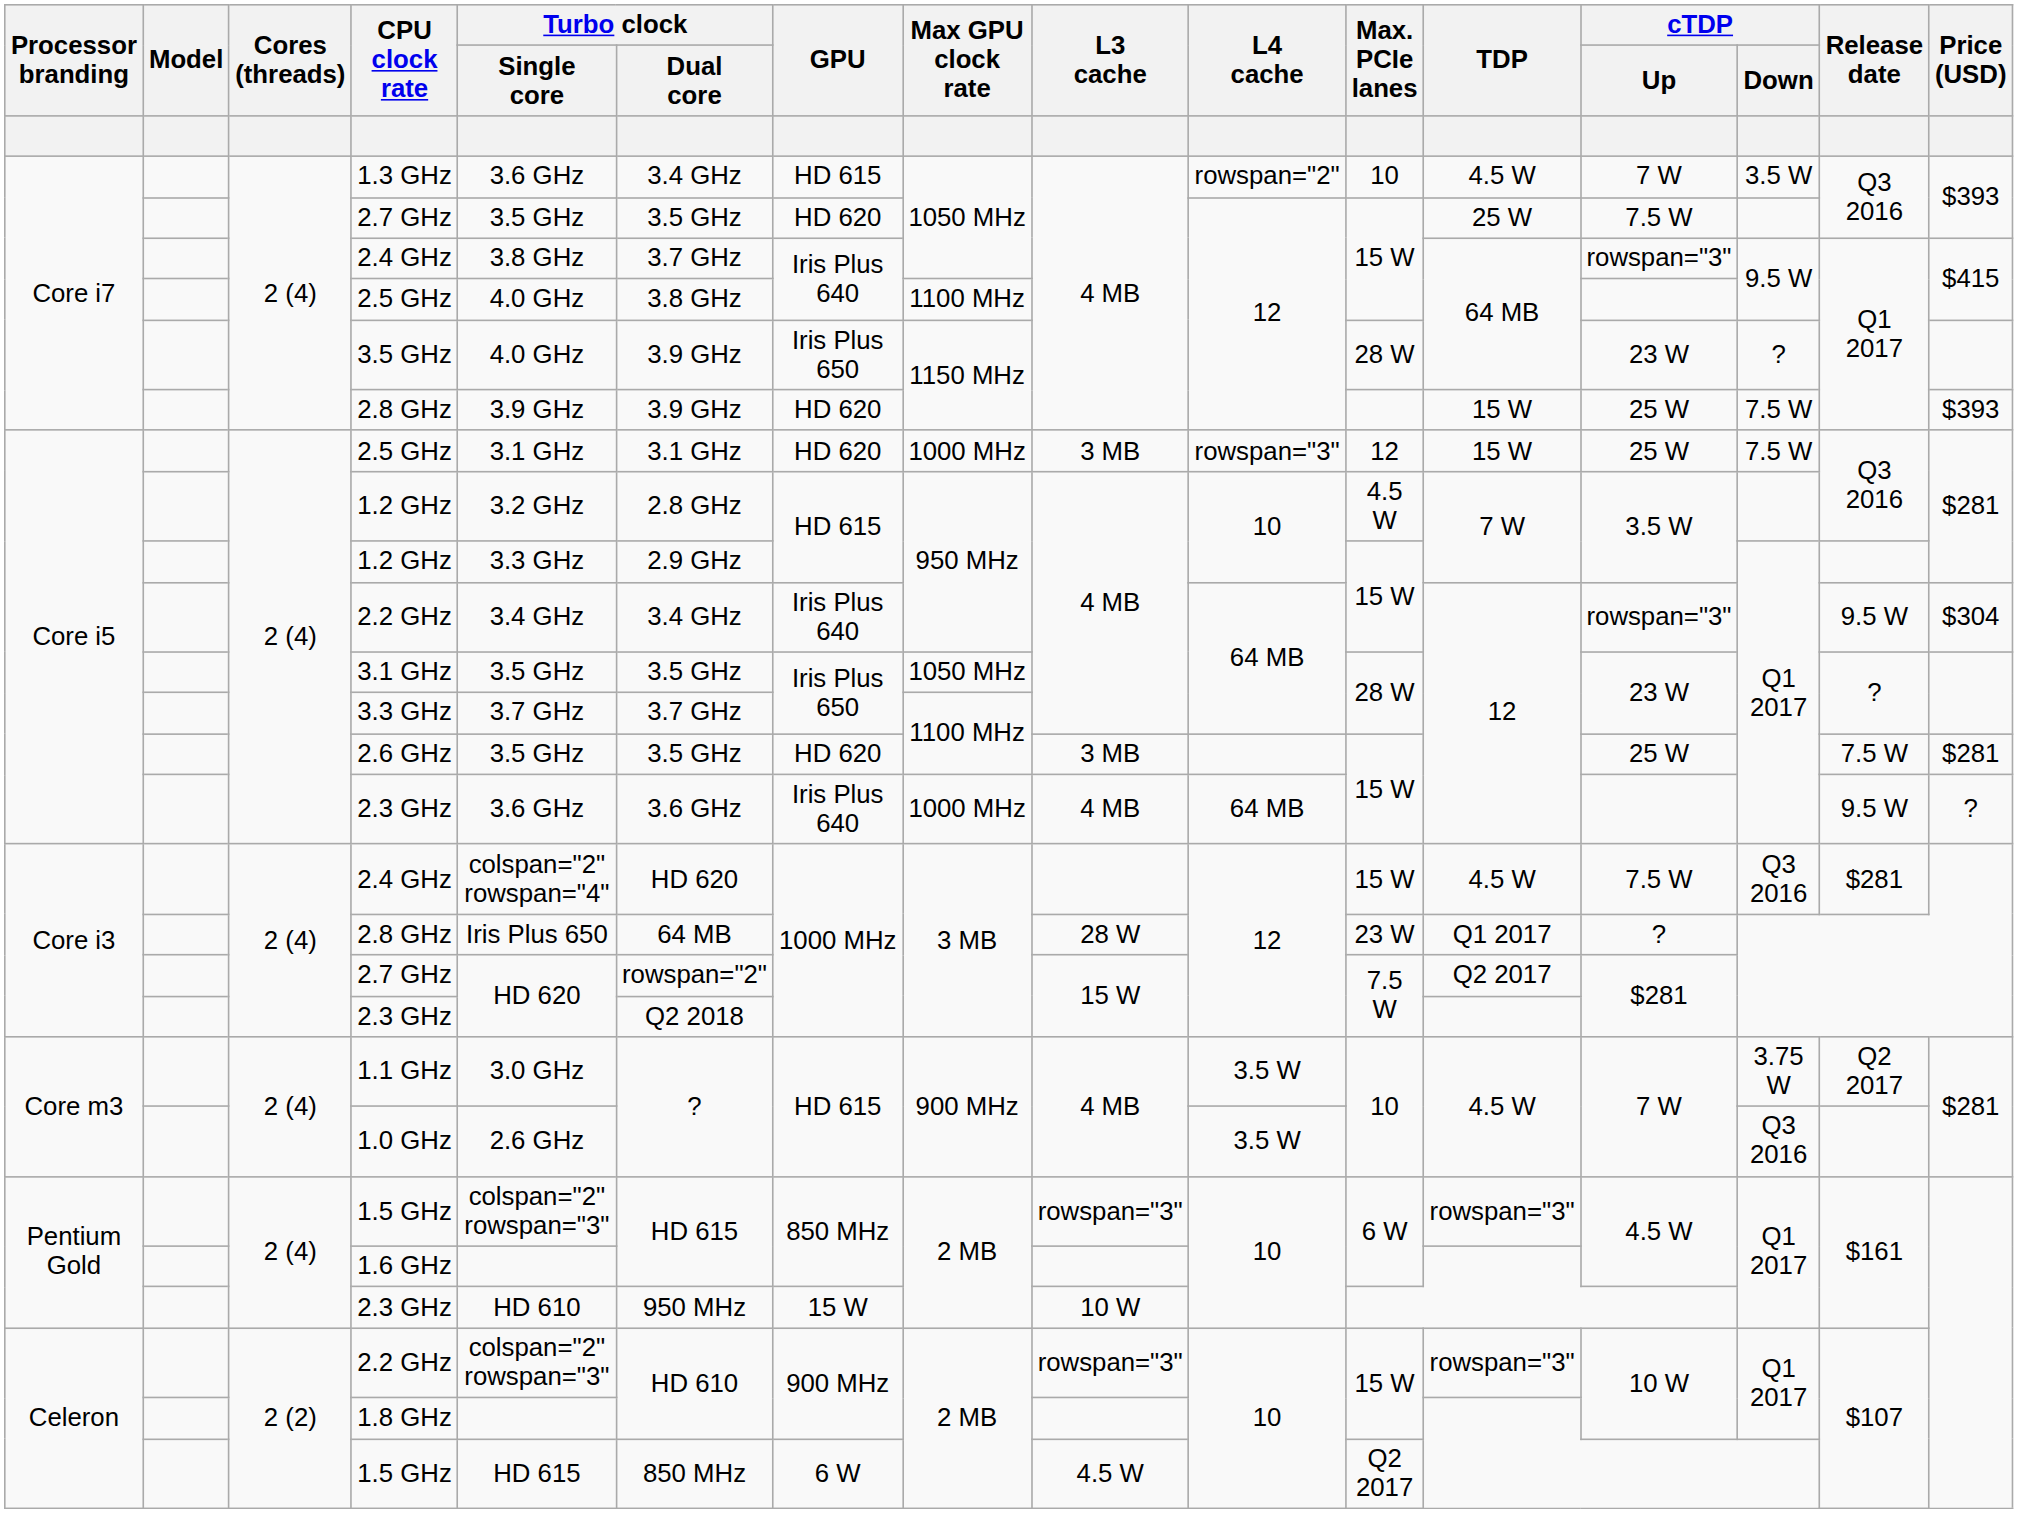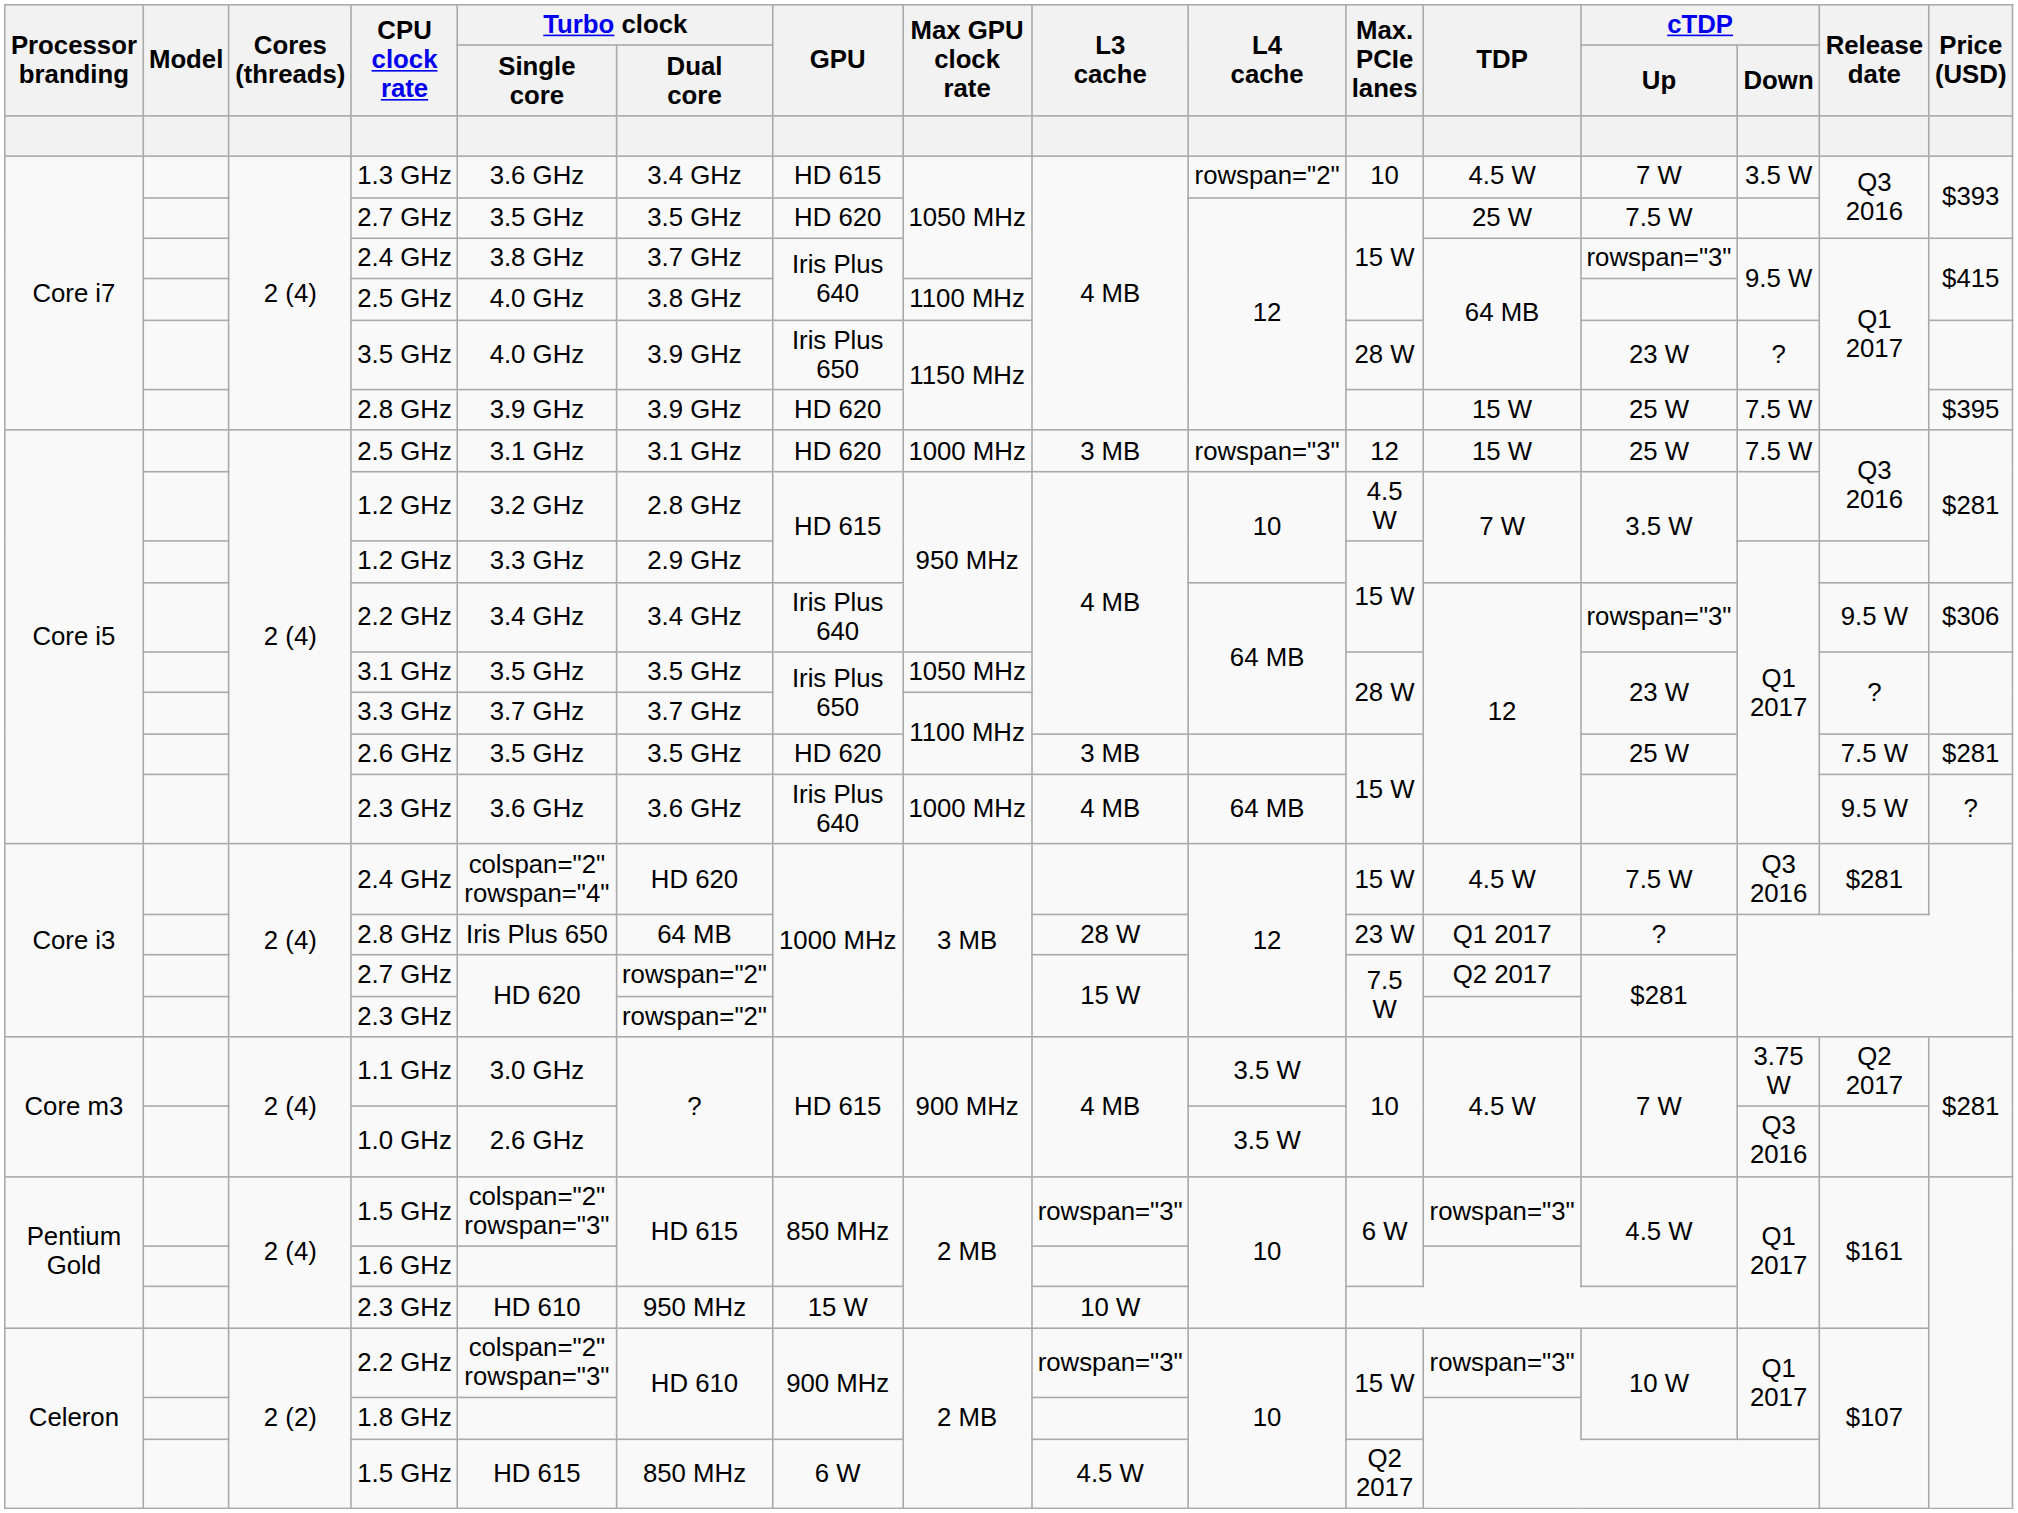Core i7 / 2.8 GHz | Price (USD): $393 -> $395
Core i5 / 2.2 GHz | Price (USD): $304 -> $306
Core i3 / 2.3 GHz | Turbo clock / Dual core: Q2 2018 -> rowspan="2"
